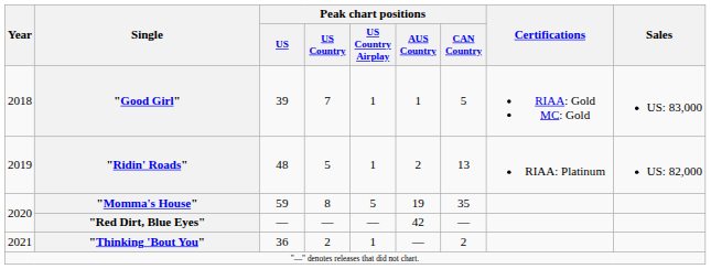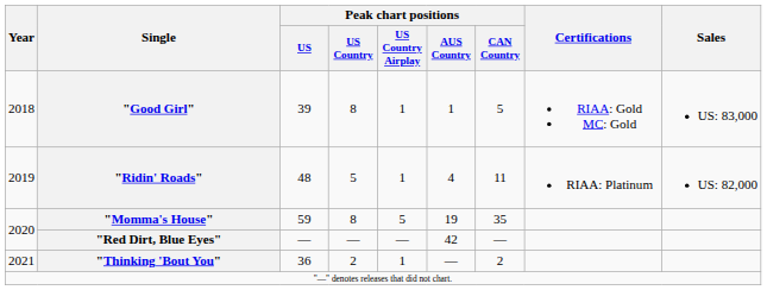"Good Girl" | Peak chart positions / US Country: 7 -> 8
"Ridin' Roads" | Peak chart positions / AUS Country: 2 -> 4
"Ridin' Roads" | Peak chart positions / CAN Country: 13 -> 11
